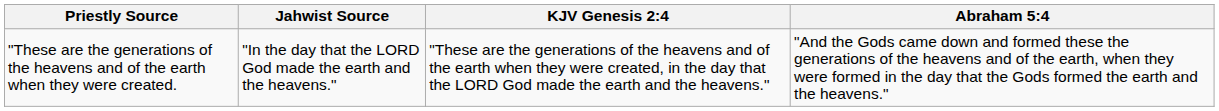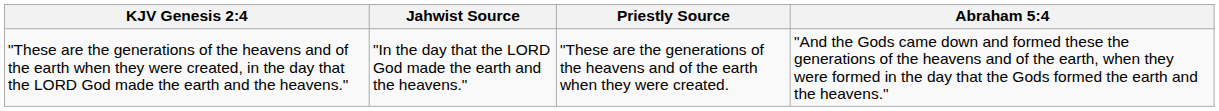columns swapped: Priestly Source <-> KJV Genesis 2:4
